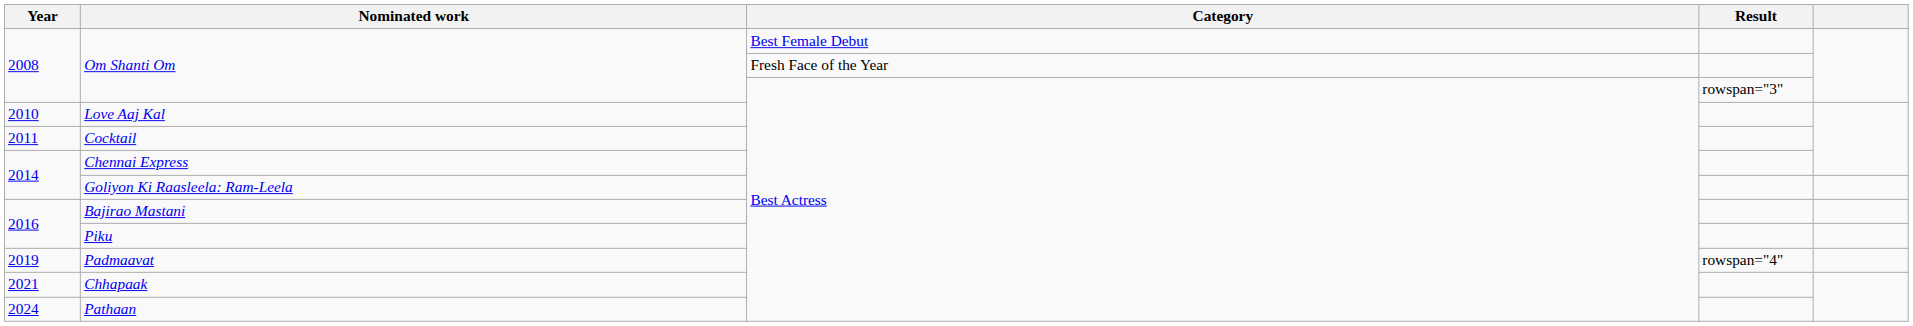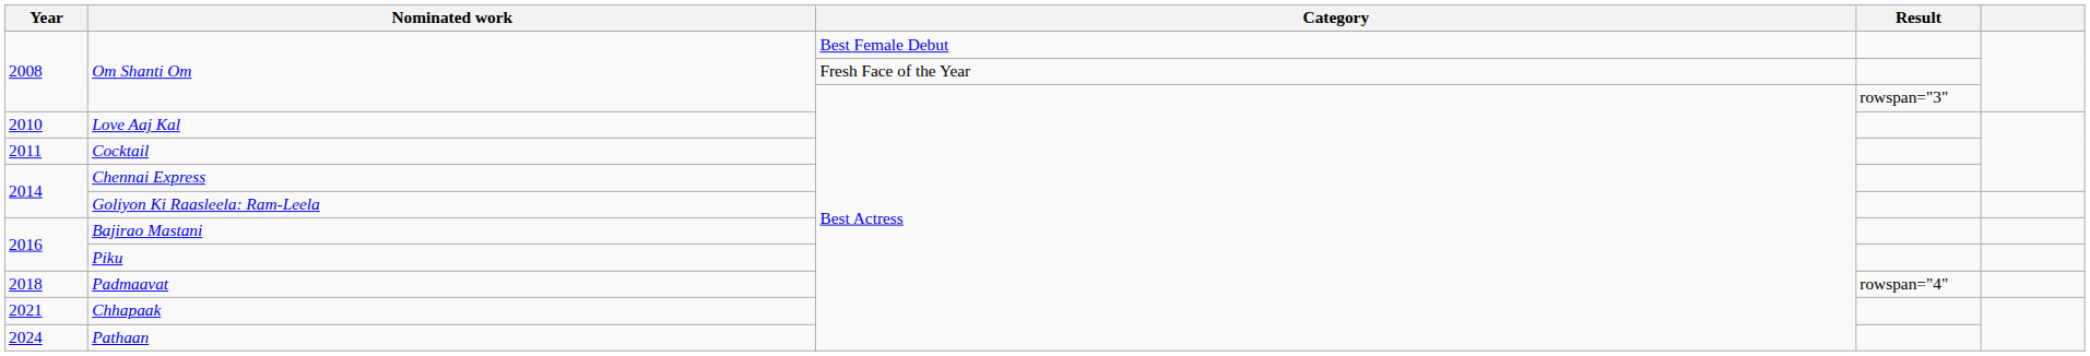Padmaavat | Year: 2019 -> 2018
